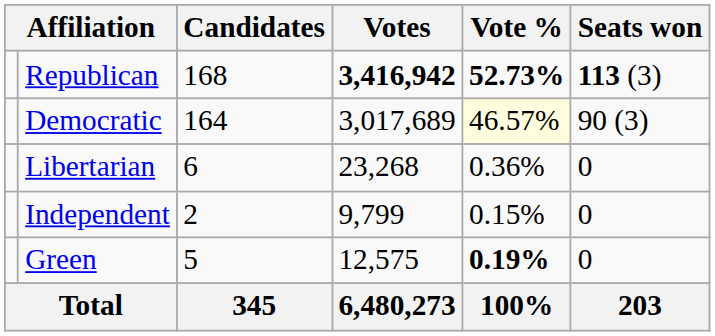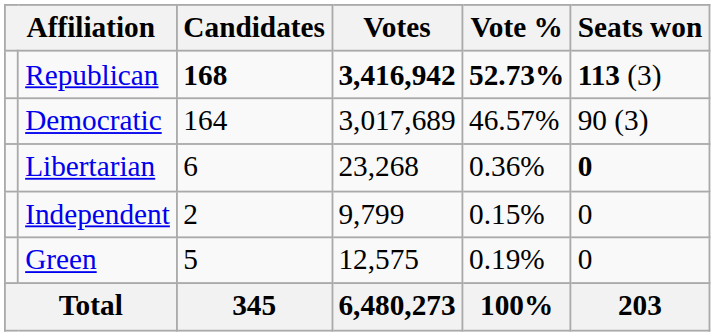Republican | Candidates: normal -> bold
Democratic | Vote %: lightyellow background -> no background
Libertarian | Seats won: normal -> bold
Green | Vote %: bold -> normal
